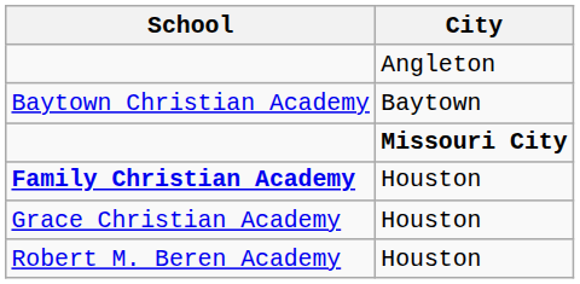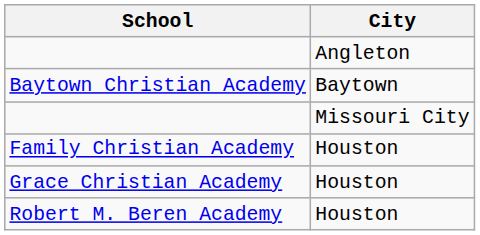row 4 | City: bold -> normal
row 5 | School: bold -> normal
